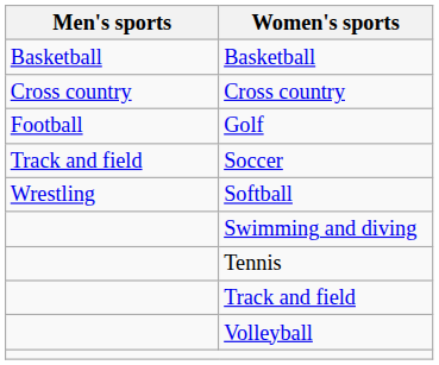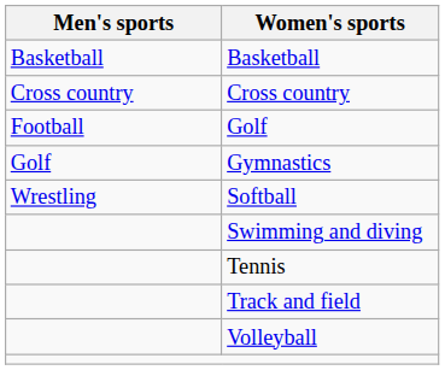+ row: Golf | Gymnastics
- row: Track and field | Soccer
